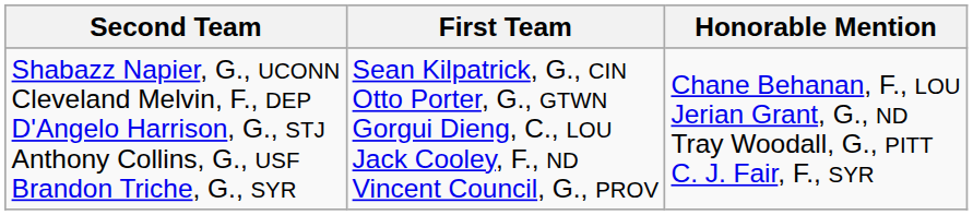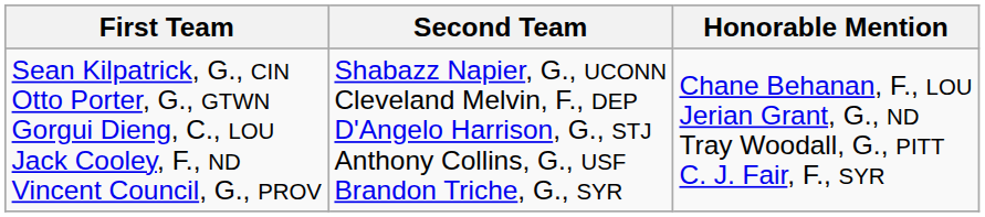columns swapped: First Team <-> Second Team
